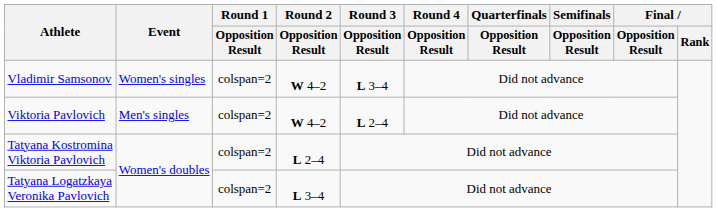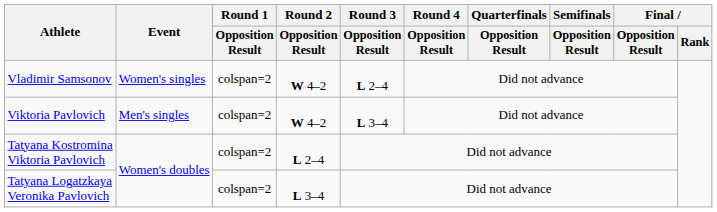Vladimir Samsonov | Round 3 / Opposition Result: L 3–4 -> L 2–4
Viktoria Pavlovich | Round 3 / Opposition Result: L 2–4 -> L 3–4
